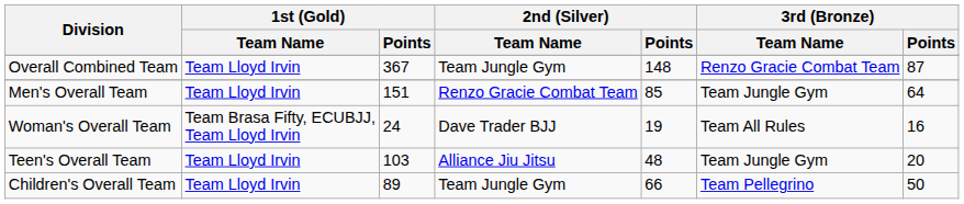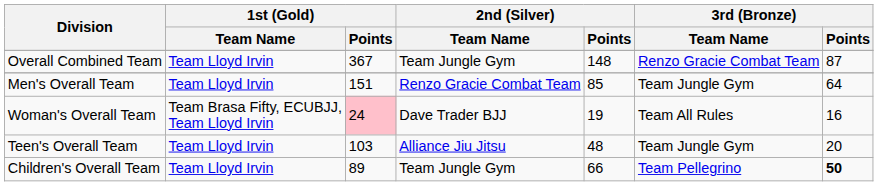row 5 | 1st (Gold) / Points: no background -> pink background
row 7 | 3rd (Bronze) / Points: normal -> bold
